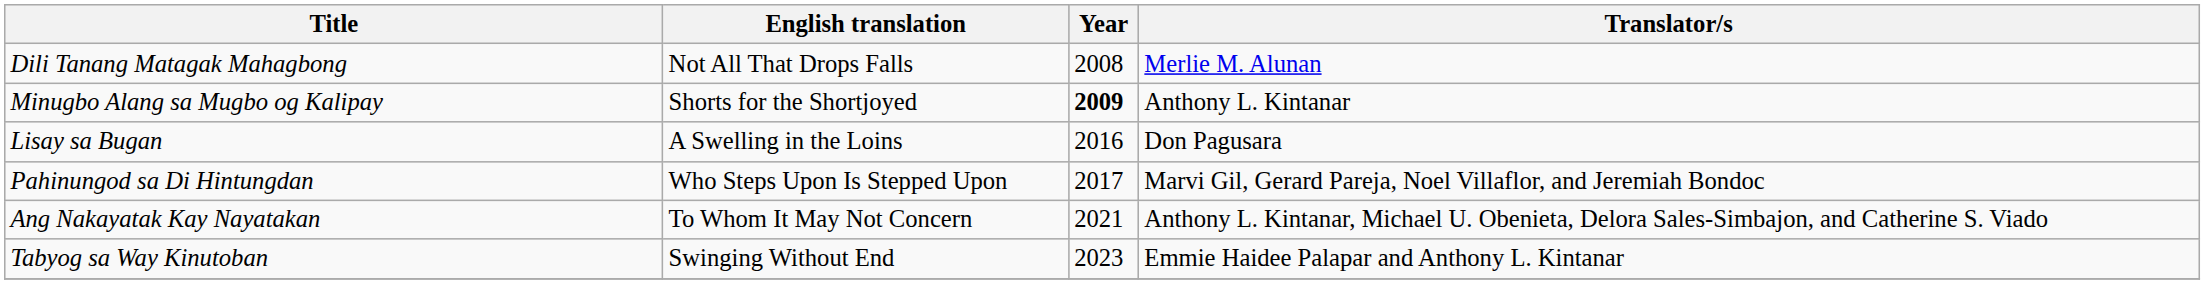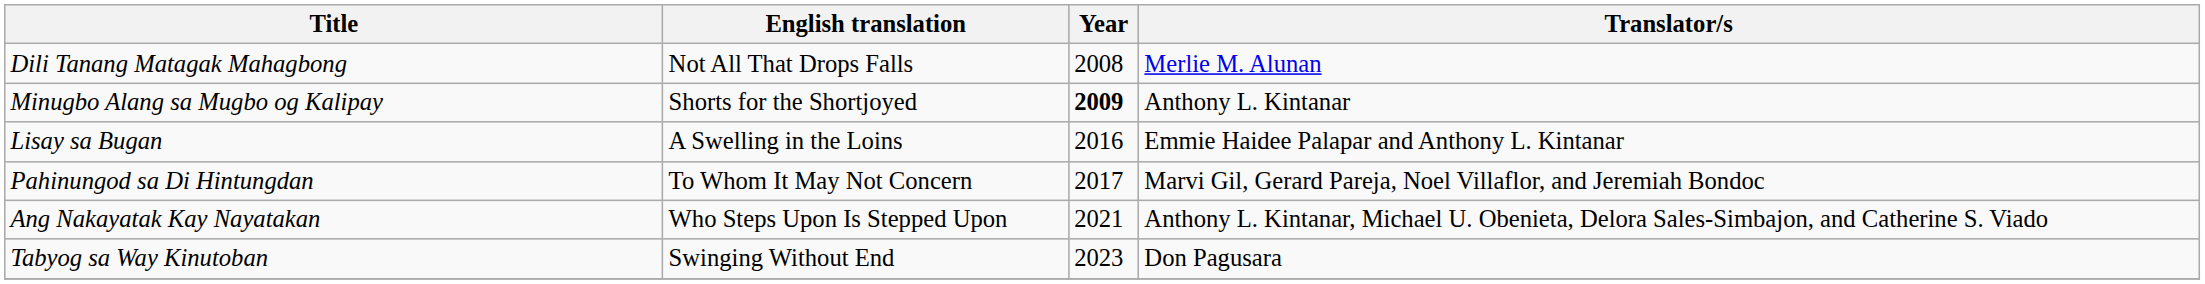Lisay sa Bugan | Translator/s: Don Pagusara -> Emmie Haidee Palapar and Anthony L. Kintanar
Pahinungod sa Di Hintungdan | English translation: Who Steps Upon Is Stepped Upon -> To Whom It May Not Concern
Ang Nakayatak Kay Nayatakan | English translation: To Whom It May Not Concern -> Who Steps Upon Is Stepped Upon
Tabyog sa Way Kinutoban | Translator/s: Emmie Haidee Palapar and Anthony L. Kintanar -> Don Pagusara
